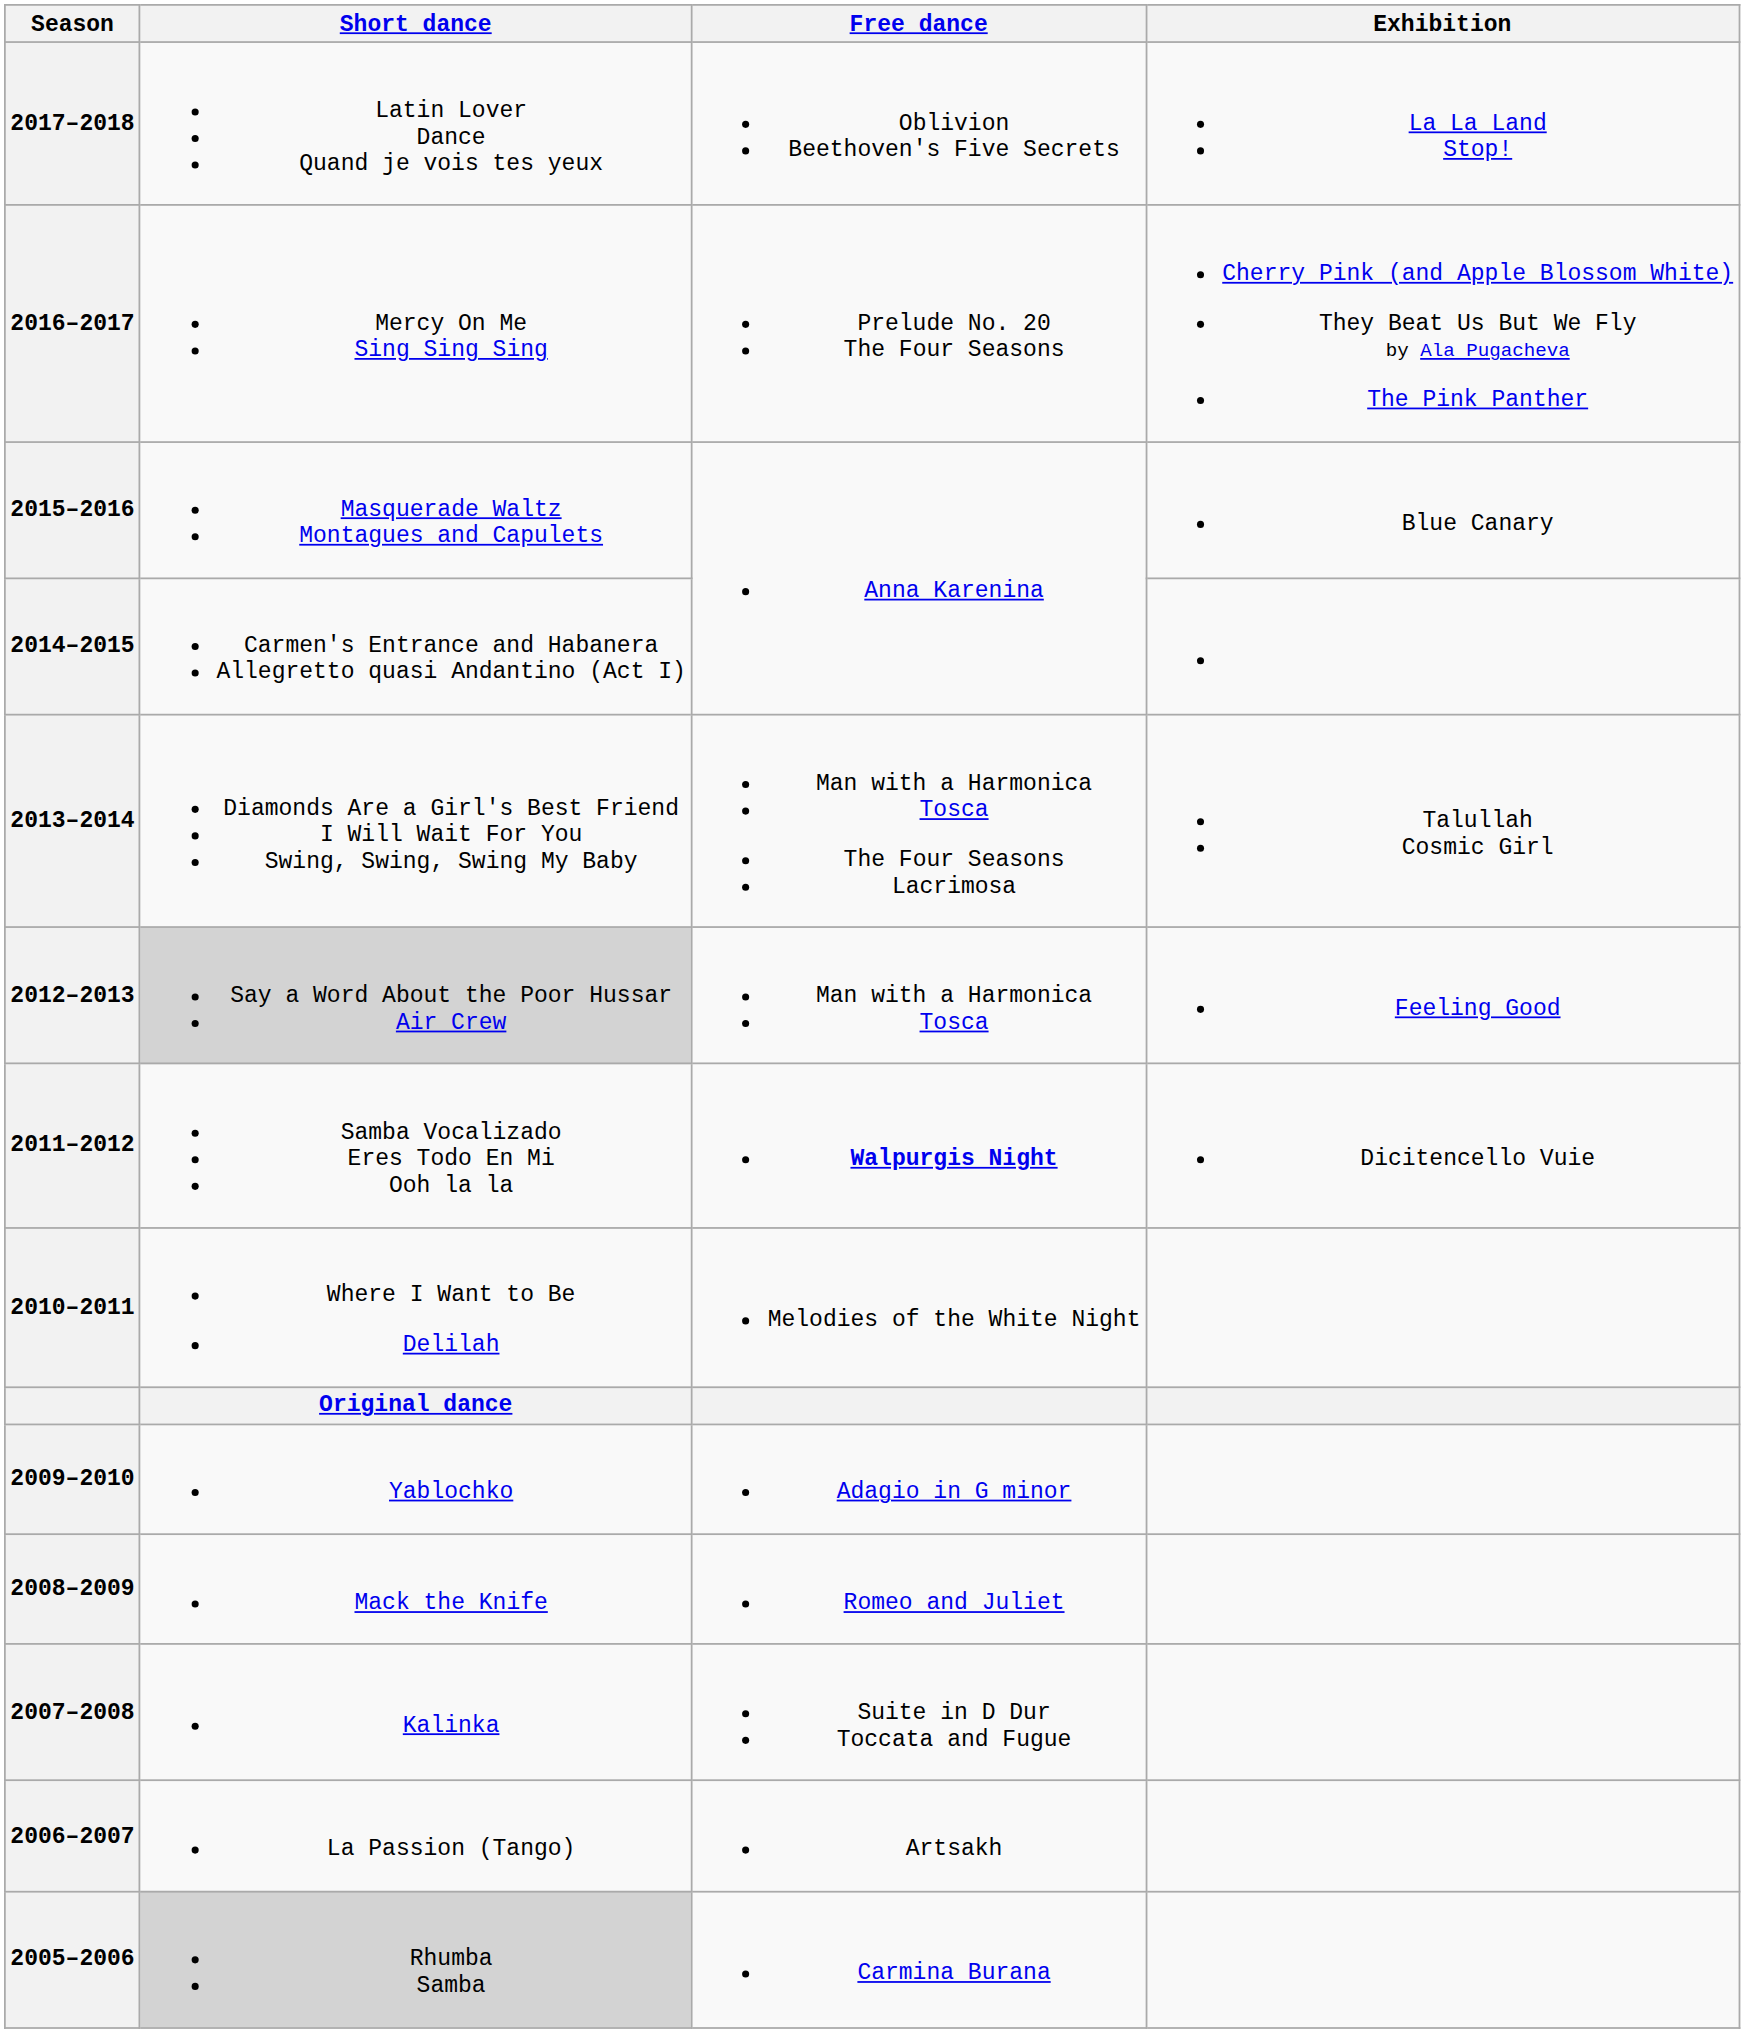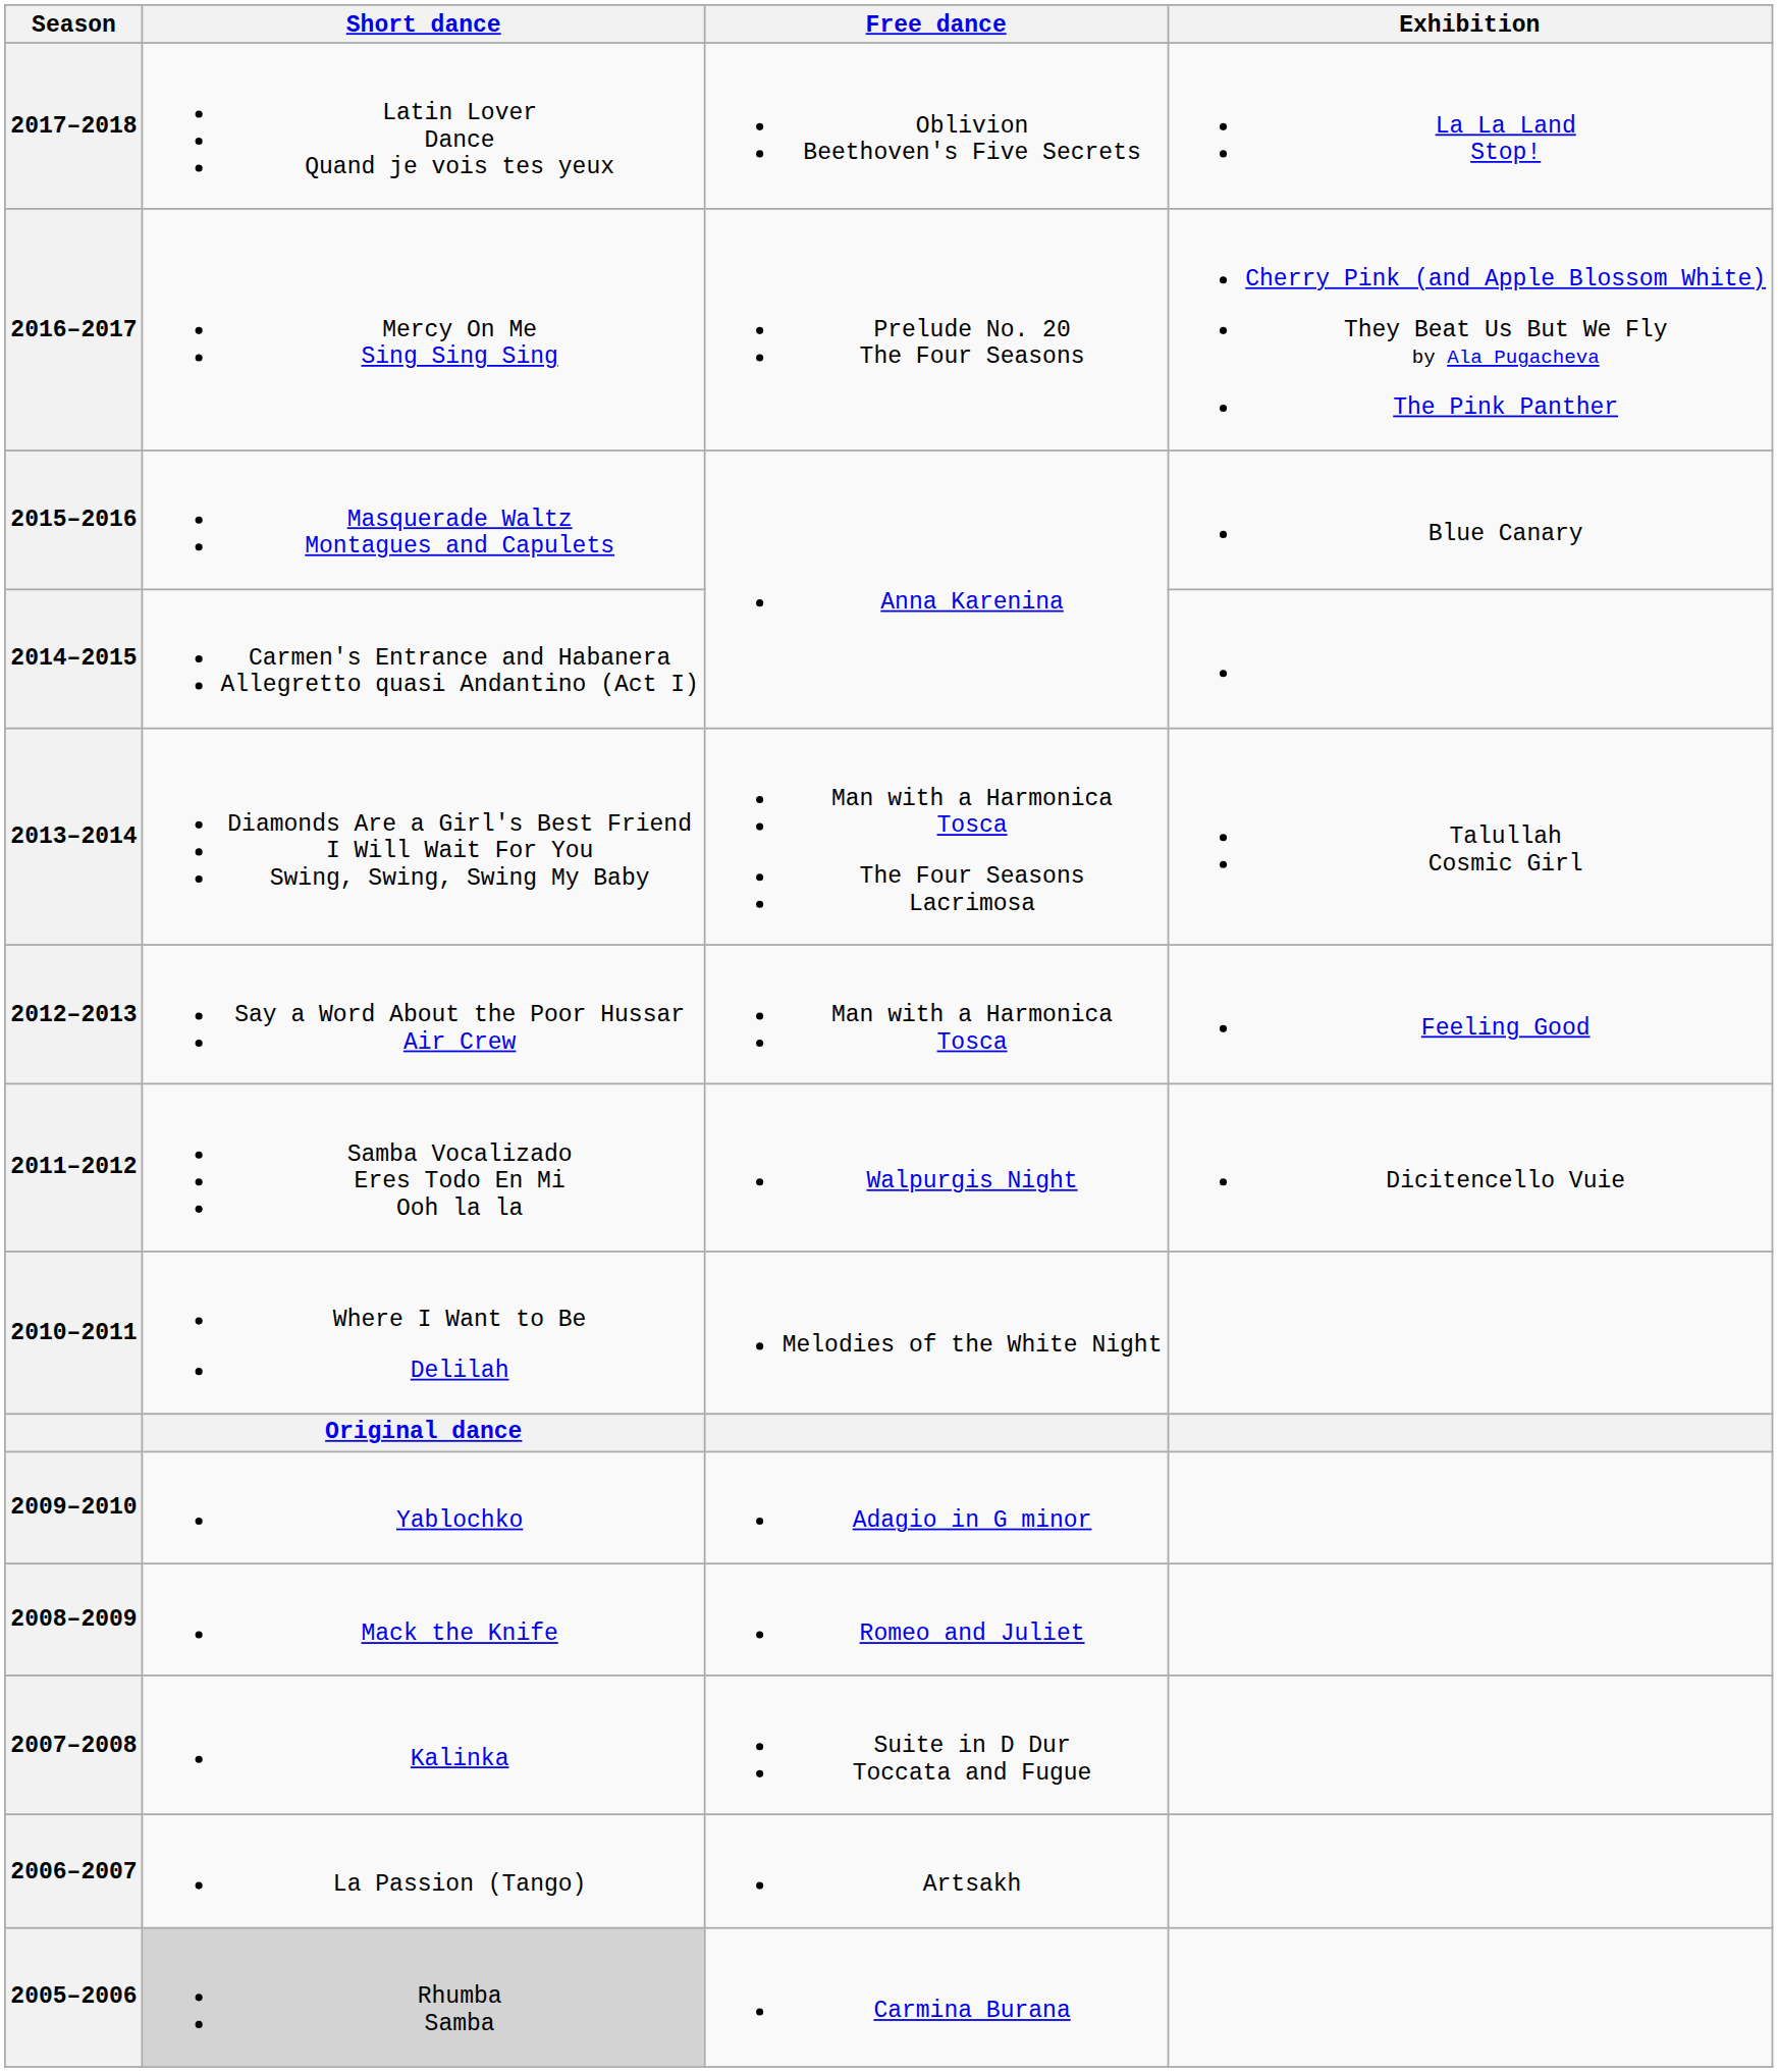2012–2013 | Short dance: lightgrey background -> no background
2011–2012 | Free dance: bold -> normal
